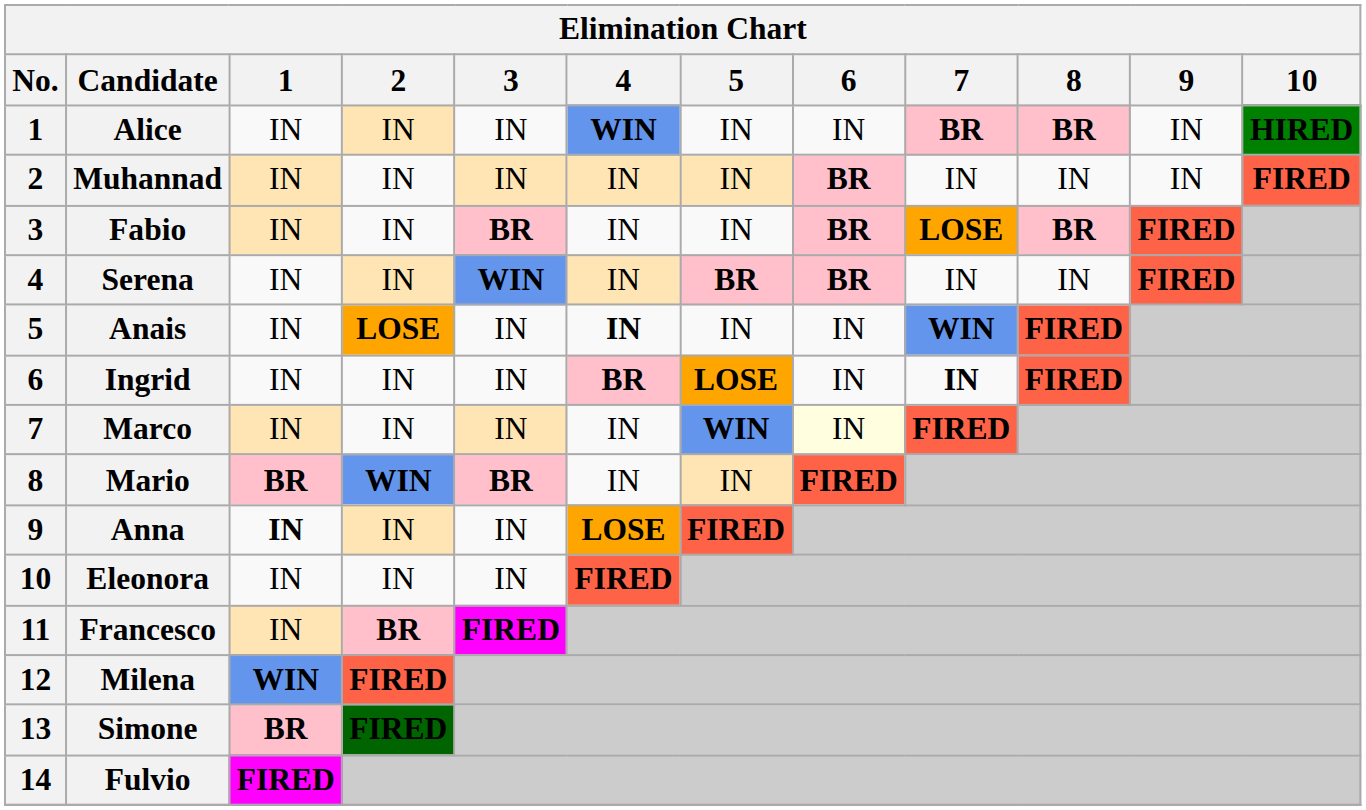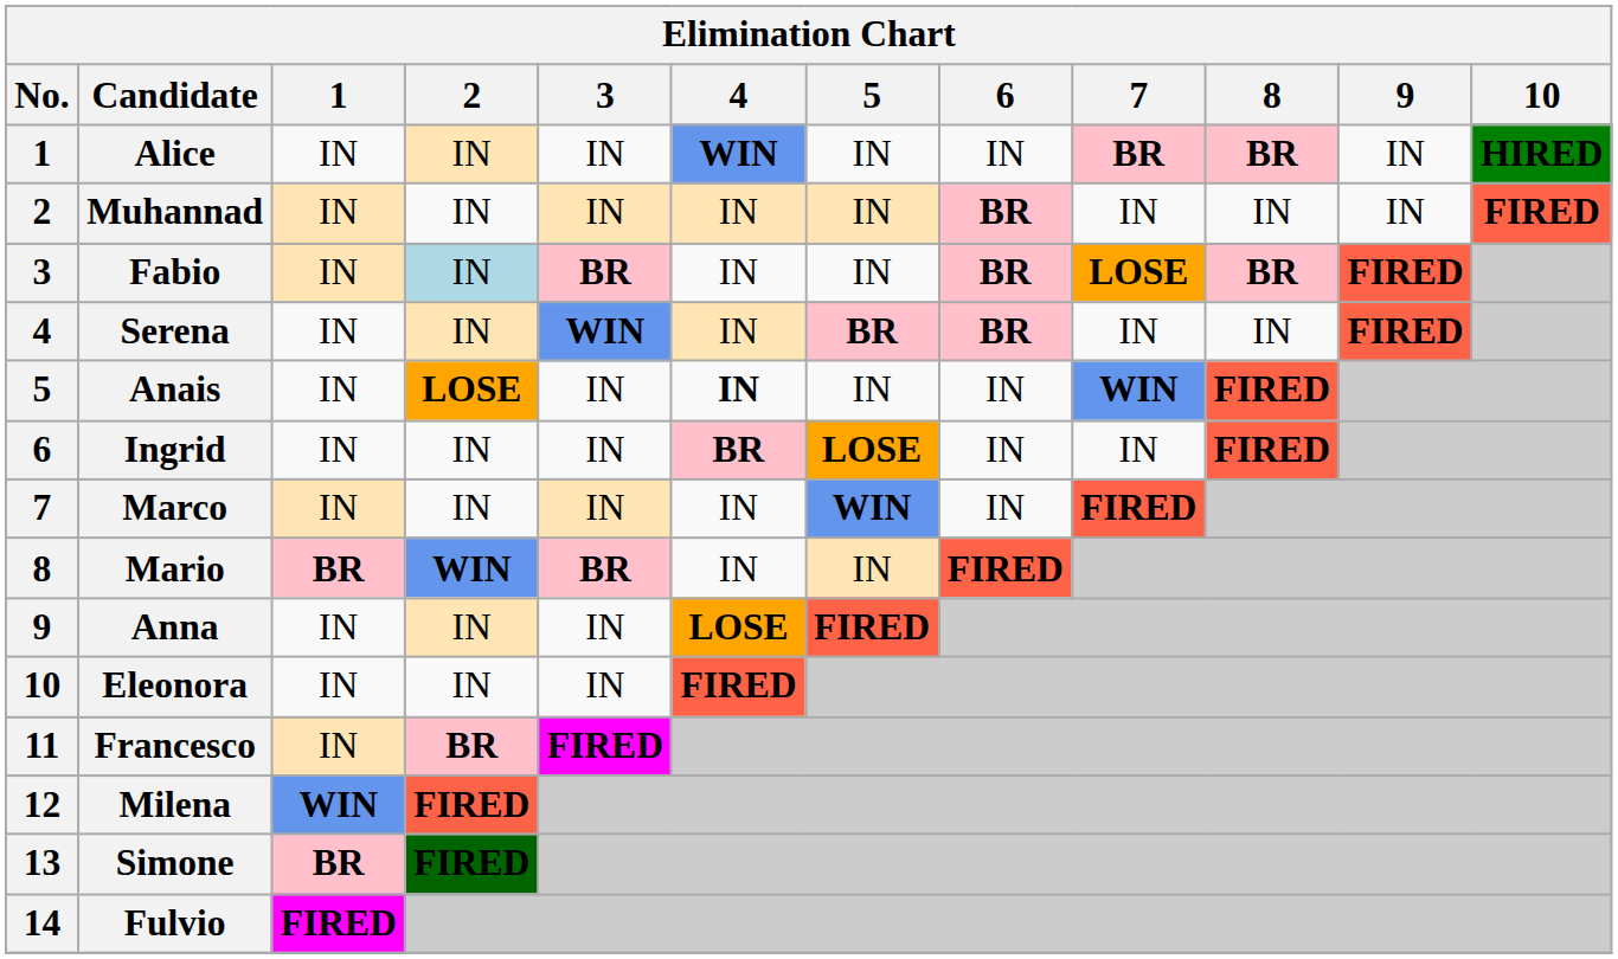Fabio | 2: no background -> lightblue background
Ingrid | 7: bold -> normal
Marco | 6: lightyellow background -> no background
Anna | 1: bold -> normal
